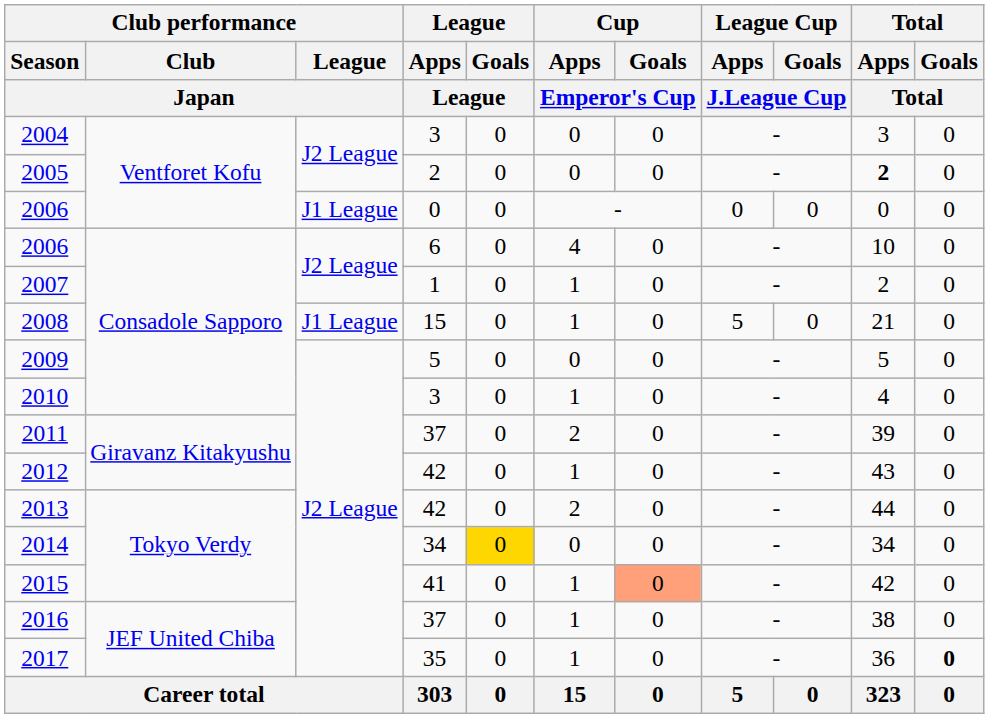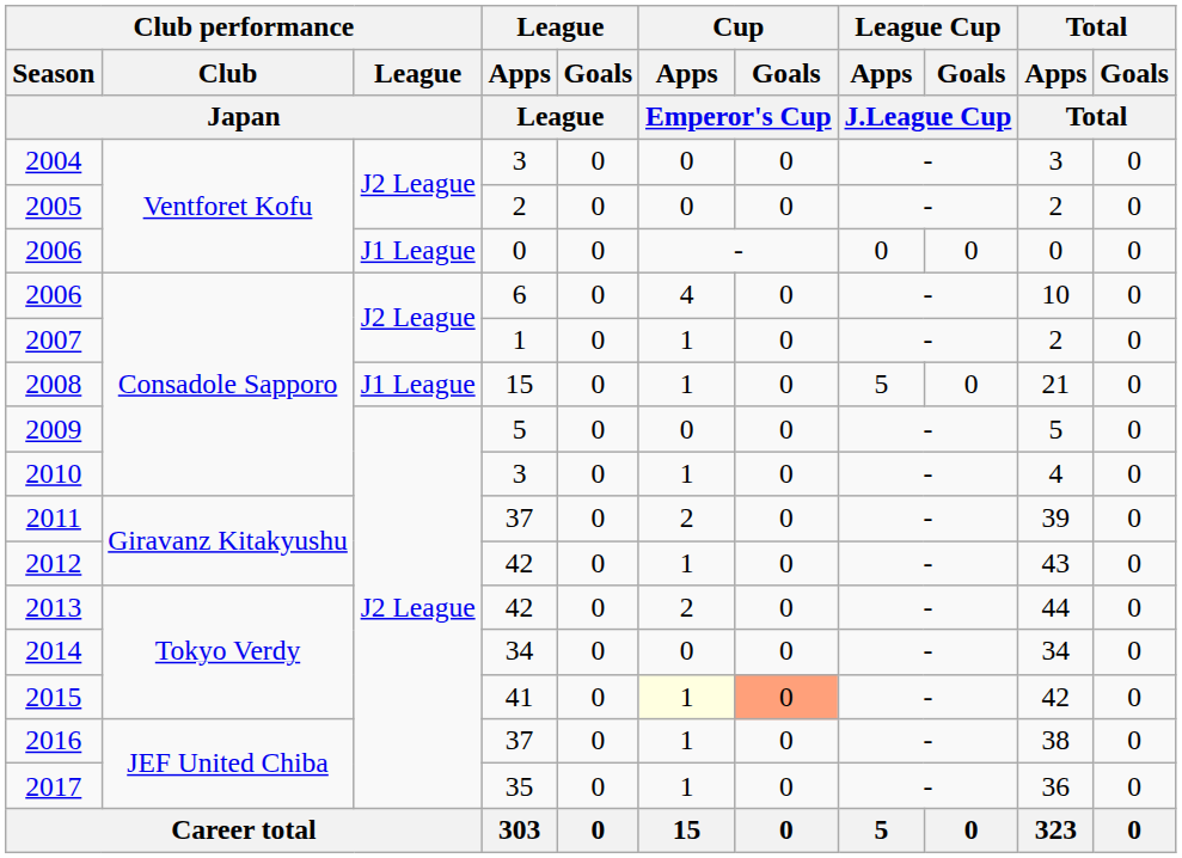2005 | Total / Apps / Total: bold -> normal
2014 | League / Goals / League: gold background -> no background
2015 | Cup / Apps / Emperor's Cup: no background -> lightyellow background
2017 | Total / Goals / Total: bold -> normal
